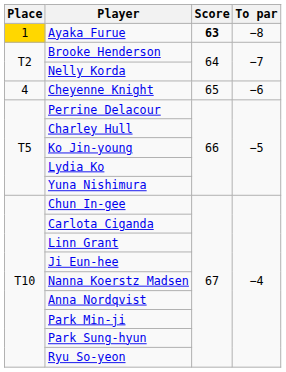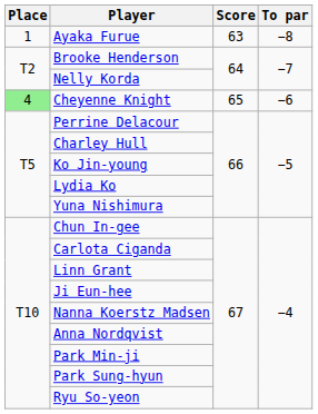Ayaka Furue | Place: gold background -> no background
Ayaka Furue | Score: bold -> normal
Cheyenne Knight | Place: no background -> lightgreen background
